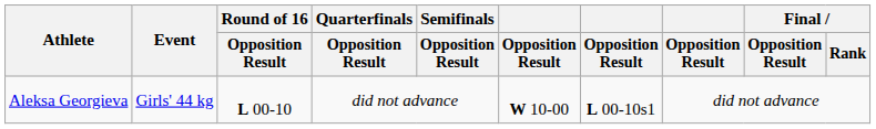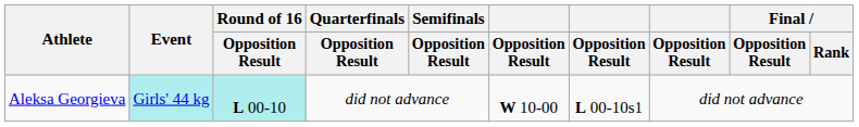Aleksa Georgieva | Event: no background -> paleturquoise background
Aleksa Georgieva | Round of 16 / Opposition Result: no background -> paleturquoise background
